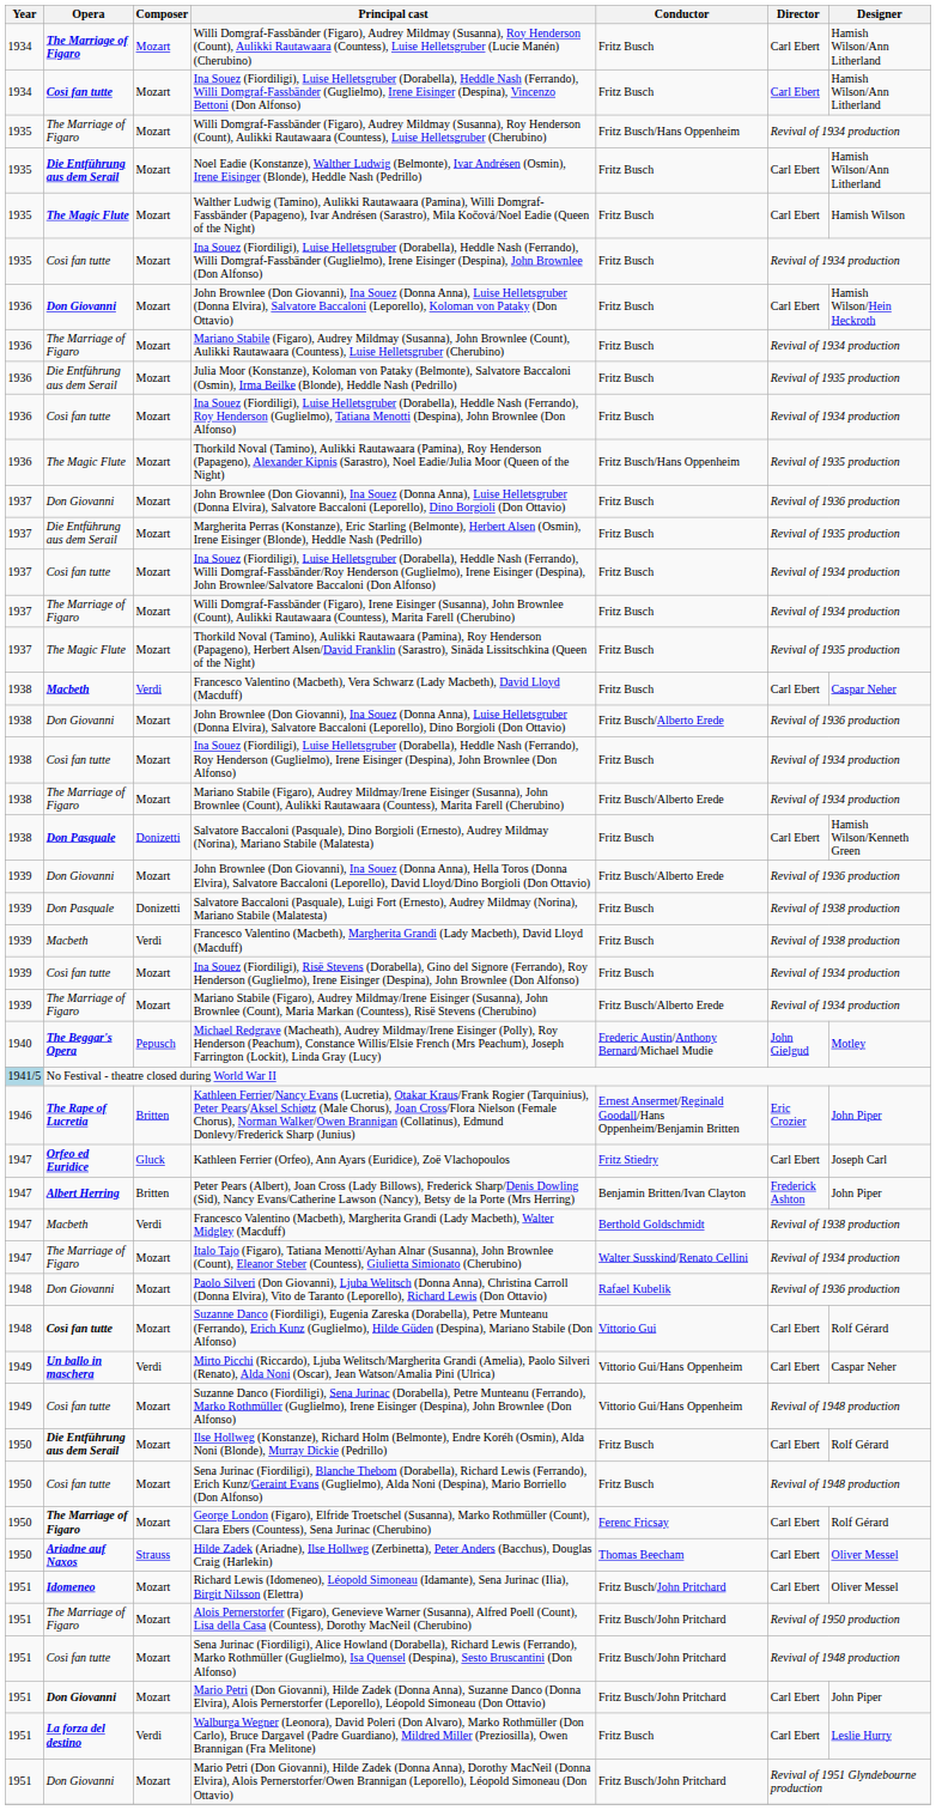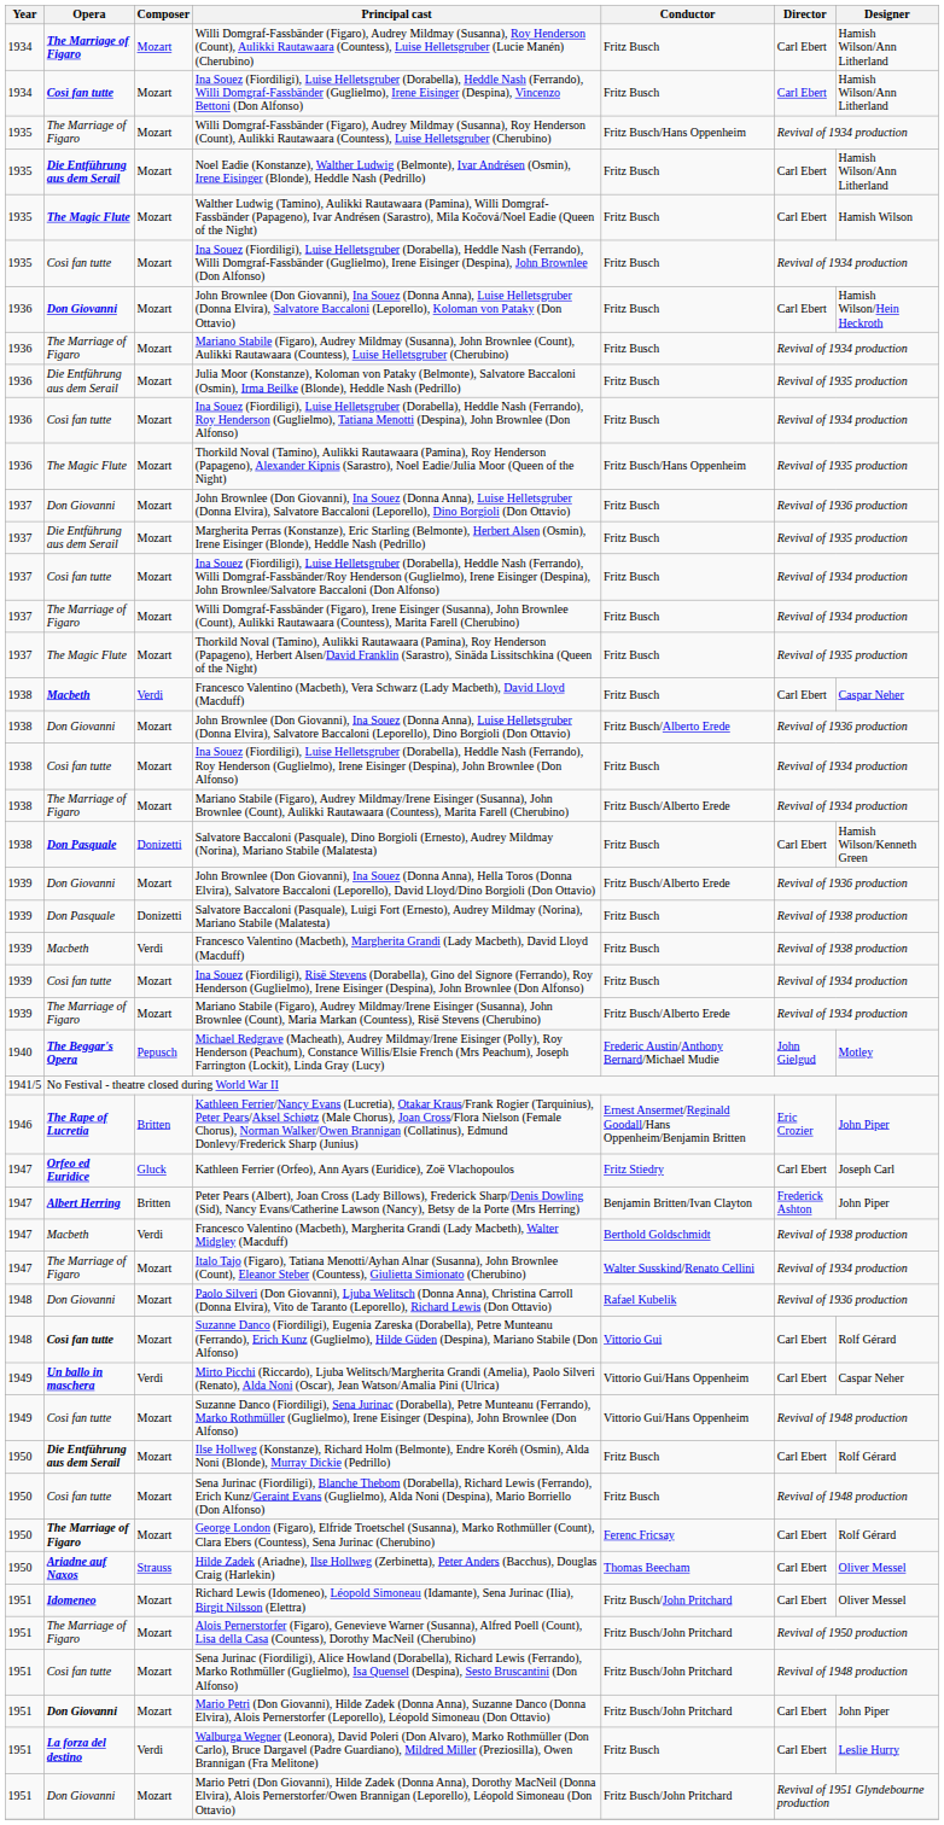No Festival - theatre closed during World War II | Year: lightblue background -> no background
